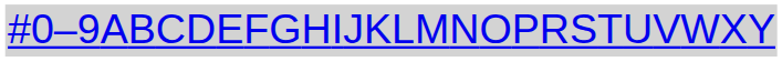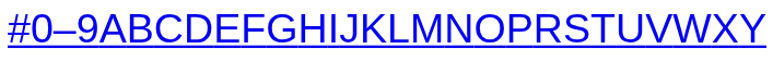row 1 | column 1: lightgrey background -> no background
